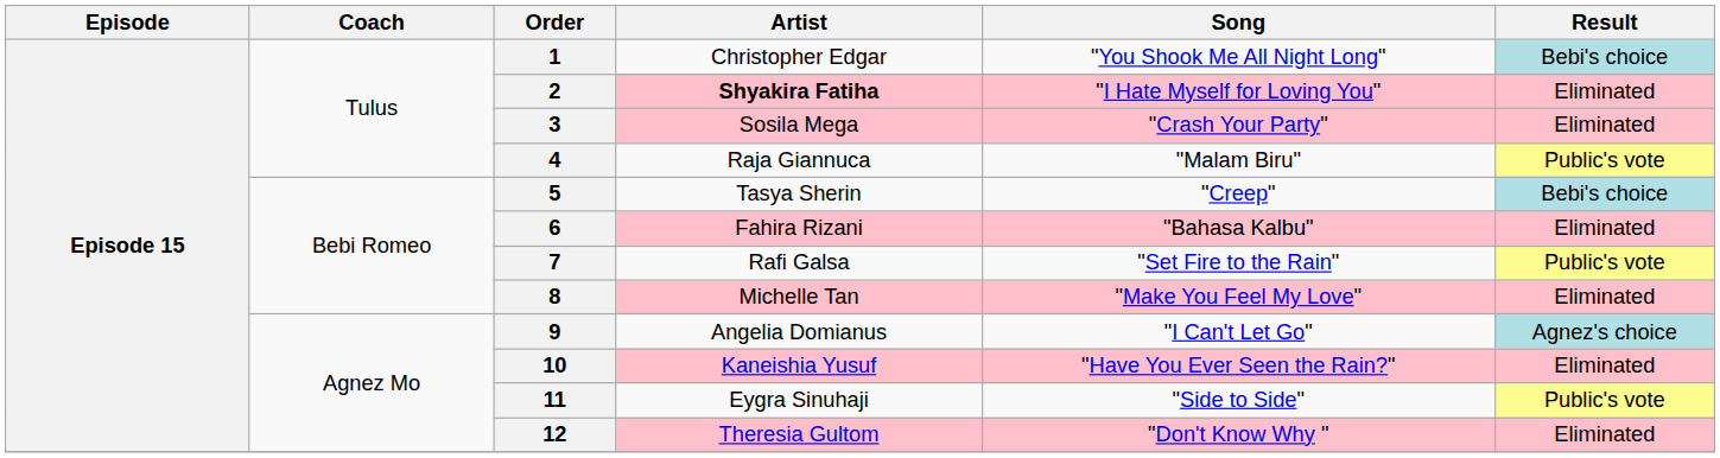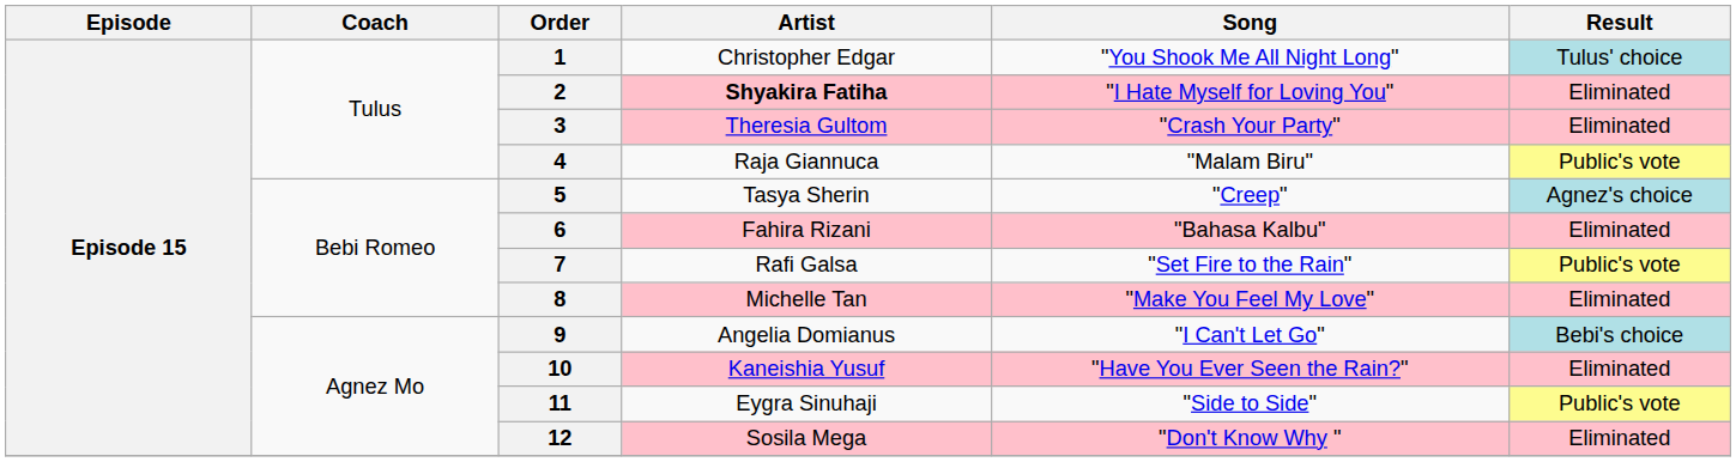1 | Result: Bebi's choice -> Tulus' choice
3 | Artist: Sosila Mega -> Theresia Gultom
5 | Result: Bebi's choice -> Agnez's choice
9 | Result: Agnez's choice -> Bebi's choice
12 | Artist: Theresia Gultom -> Sosila Mega
